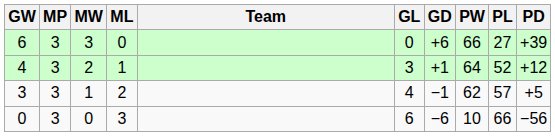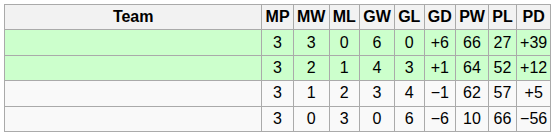columns swapped: Team <-> GW
